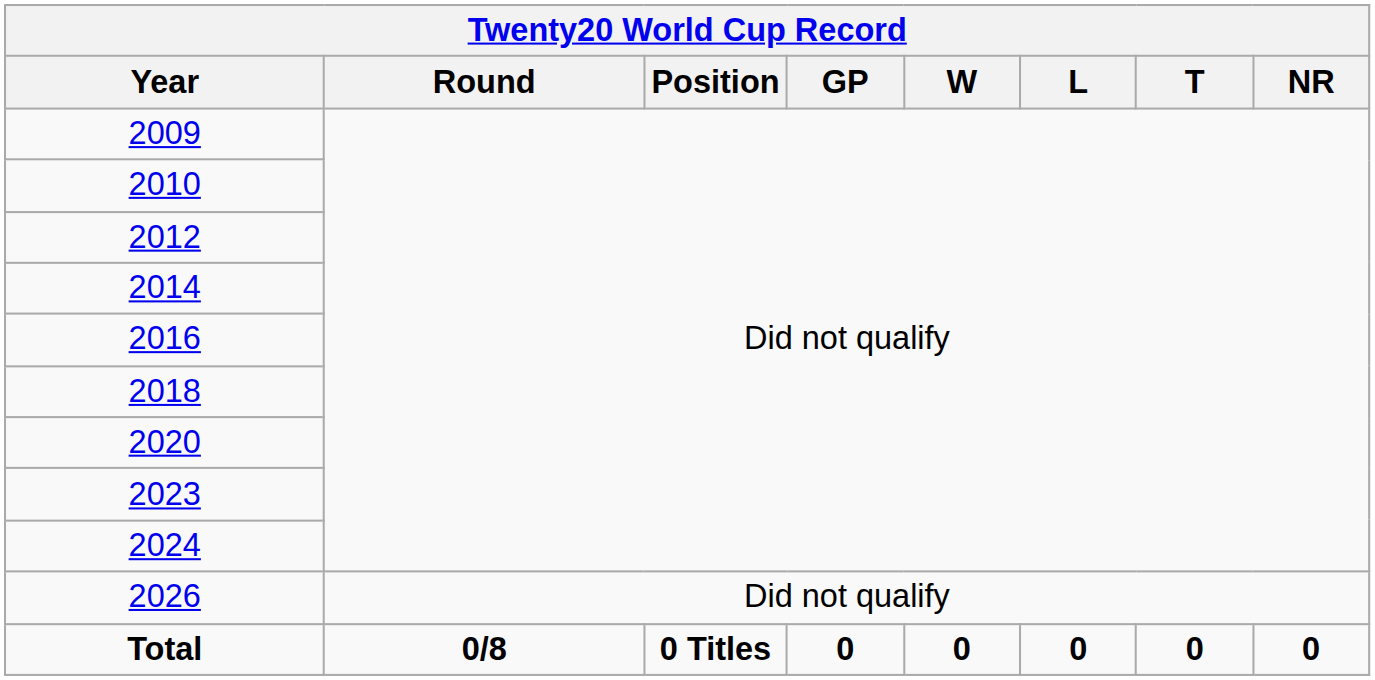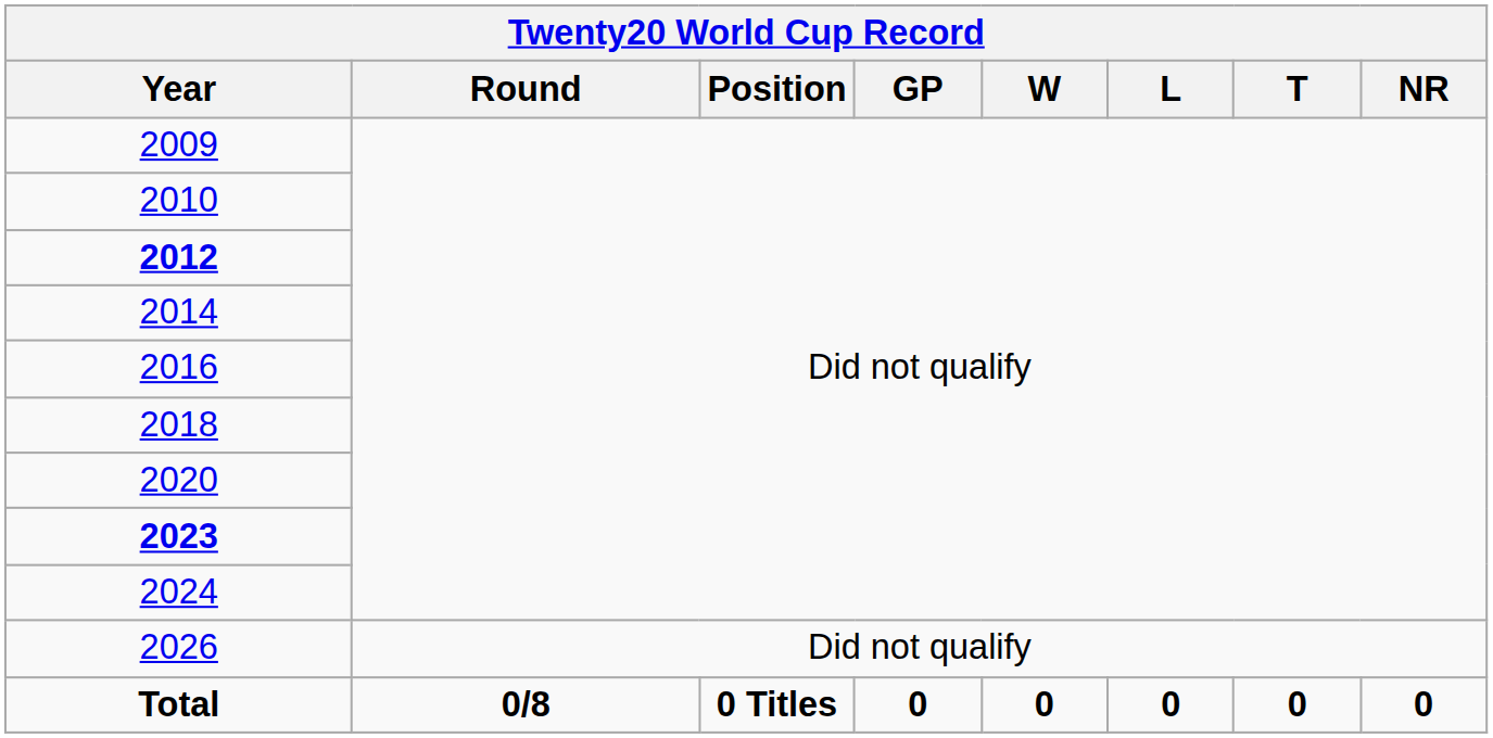2012 | Twenty20 World Cup Record / Year: normal -> bold
2023 | Twenty20 World Cup Record / Year: normal -> bold
